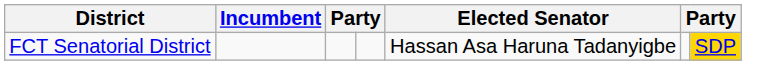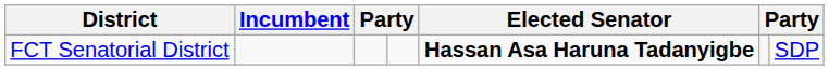FCT Senatorial District | Elected Senator: normal -> bold
FCT Senatorial District | column 7: gold background -> no background
